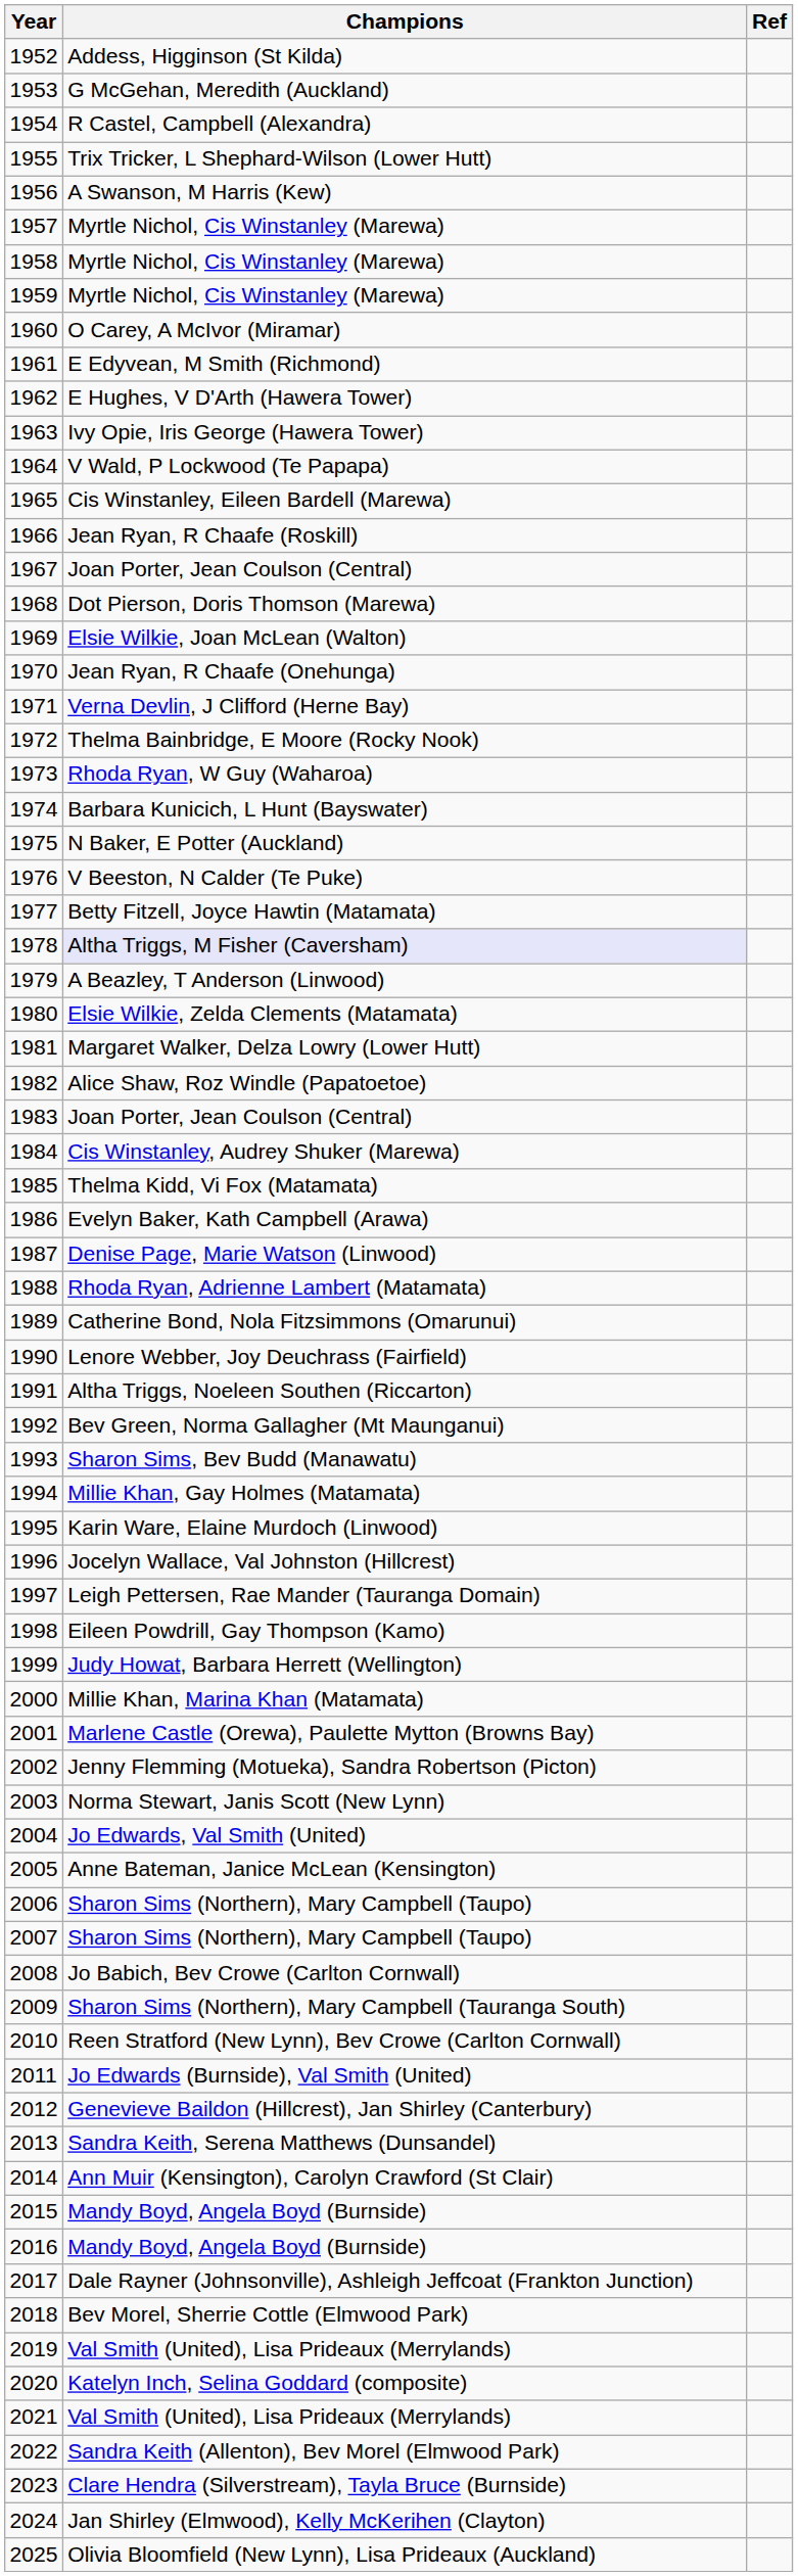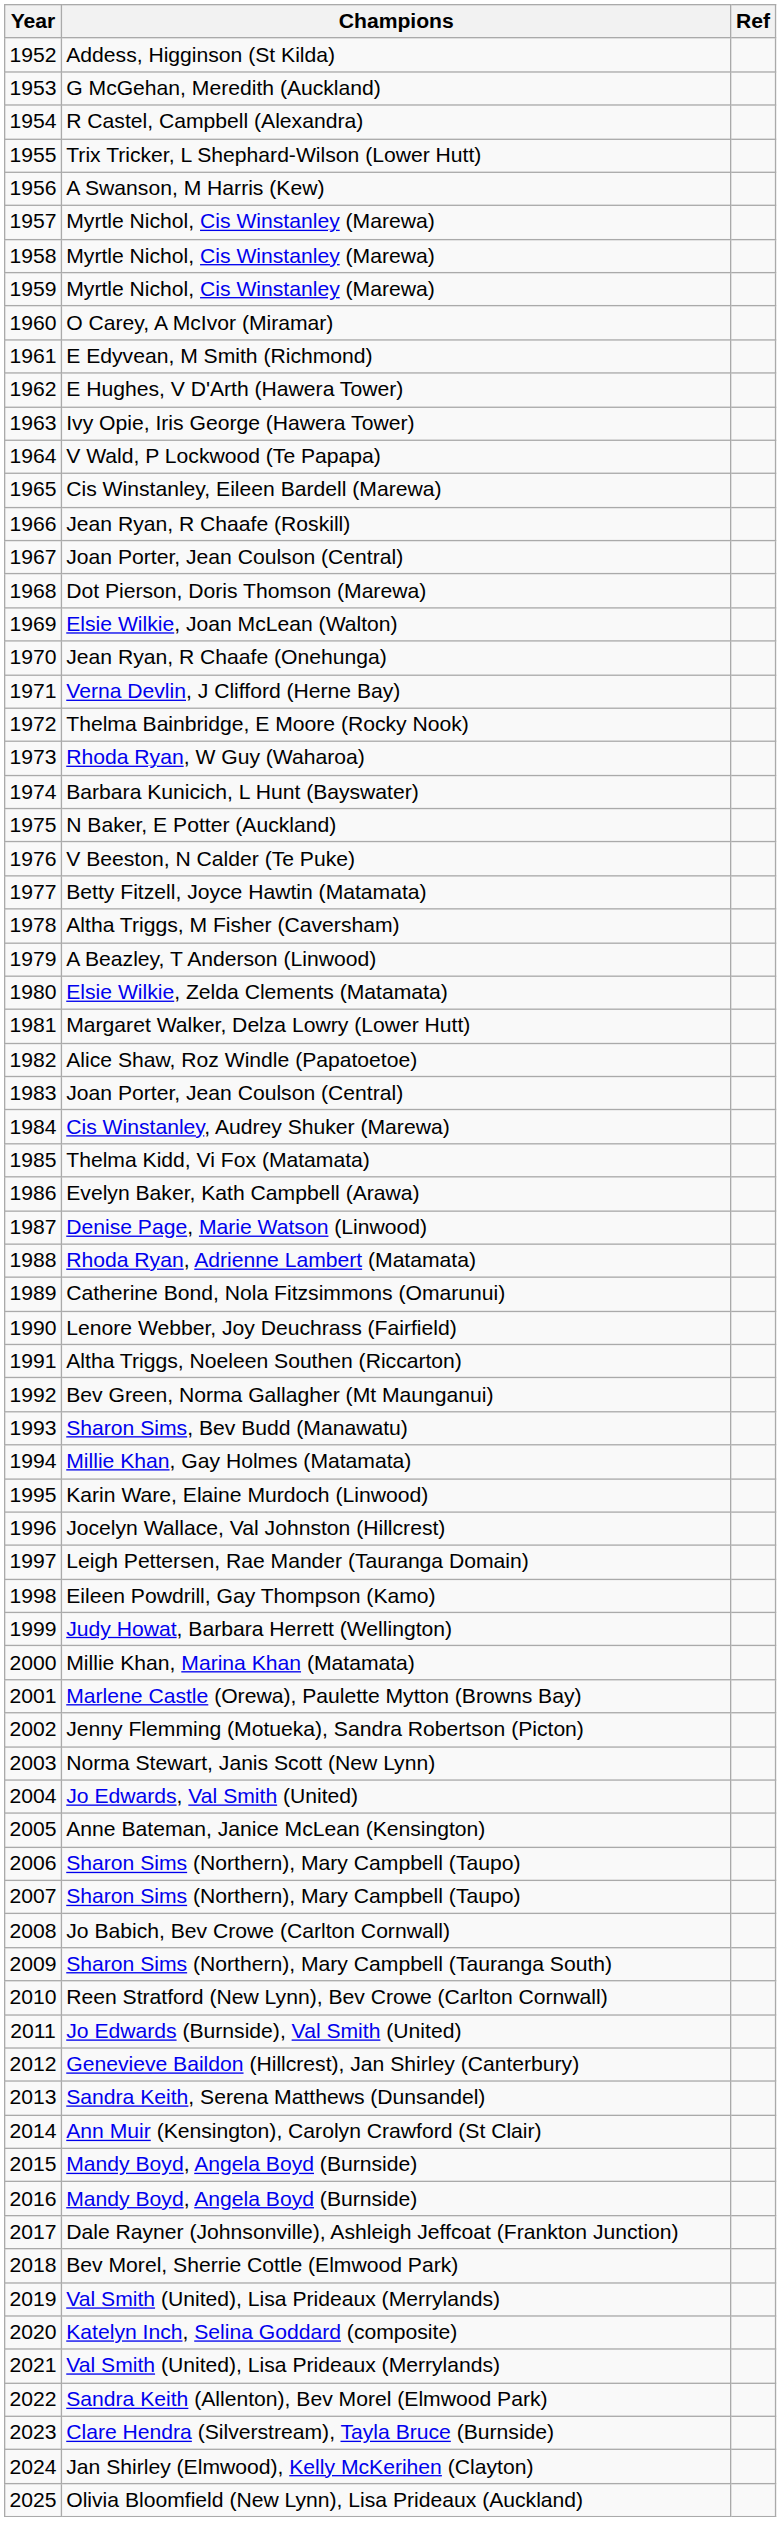Altha Triggs, M Fisher (Caversham) | Champions: lavender background -> no background
